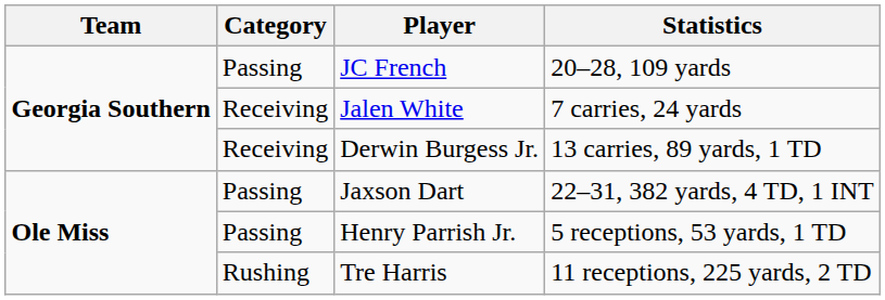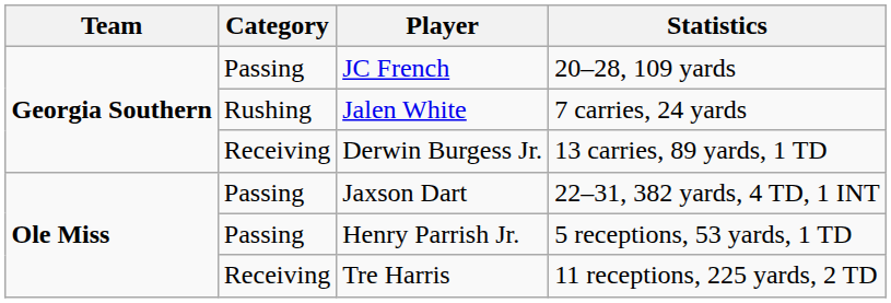Jalen White | Category: Receiving -> Rushing
Tre Harris | Category: Rushing -> Receiving
